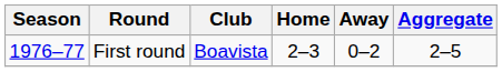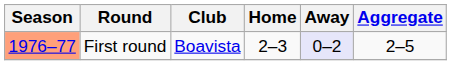First round | Season: no background -> lightsalmon background
First round | Away: no background -> lavender background
